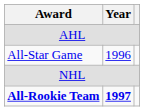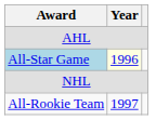All-Star Game | Award: no background -> lightblue background
All-Star Game | Year: no background -> lightyellow background
All-Rookie Team | Award: bold -> normal
All-Rookie Team | Year: bold -> normal
